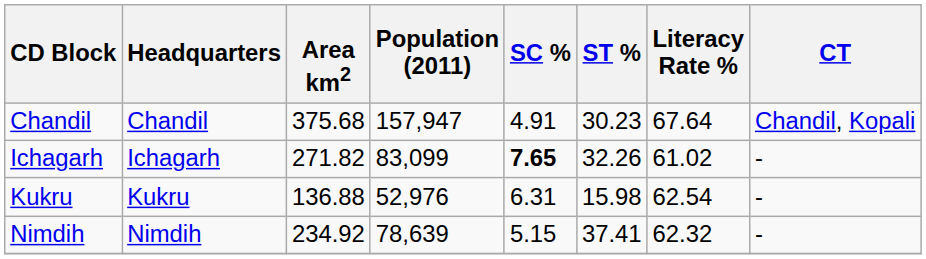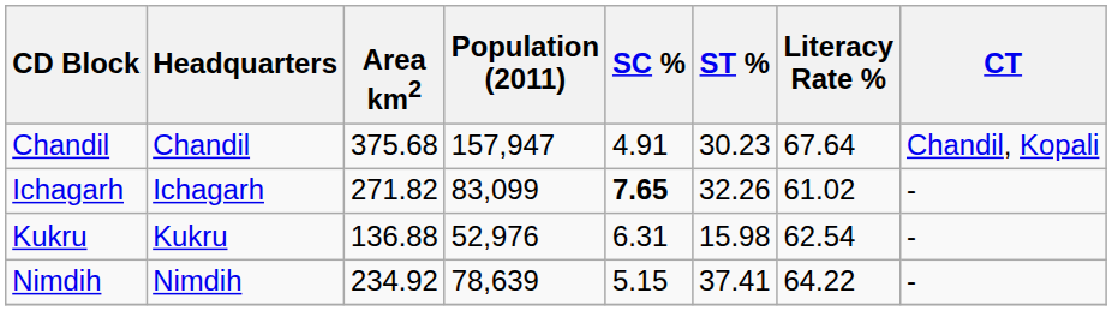row 5 | Literacy Rate %: 62.32 -> 64.22
